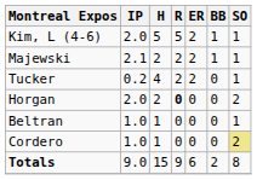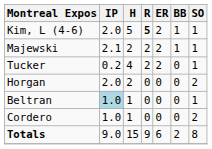Kim, L (4-6) | R: normal -> bold
Horgan | R: bold -> normal
Beltran | IP: no background -> lightblue background
Cordero | SO: khaki background -> no background
